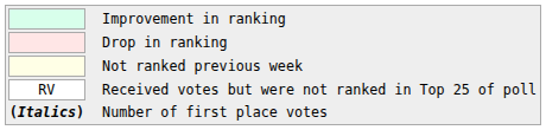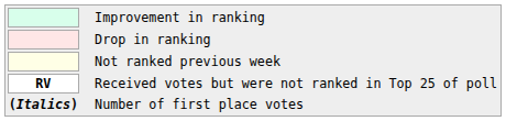Received votes but were not ranked in Top 25 of poll | column 1: normal -> bold
